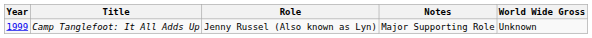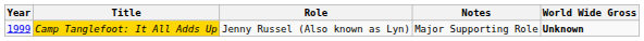row 2 | Title: no background -> gold background
row 2 | World Wide Gross: normal -> bold
